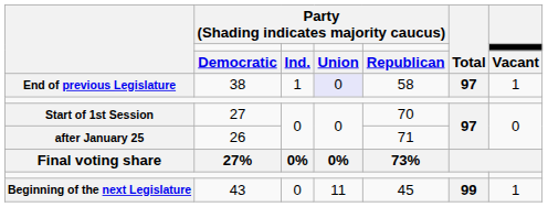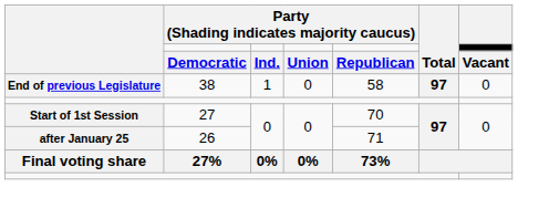End of previous Legislature | column 4: lavender background -> no background
End of previous Legislature | column 7: 1 -> 0
- row: Beginning of the next Legislature | 43 | 0 | 11 | 45 | 99 | 1
